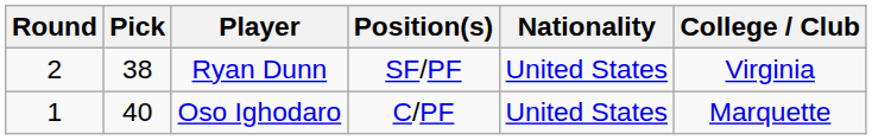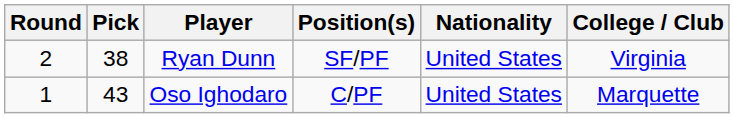Oso Ighodaro | Pick: 40 -> 43
